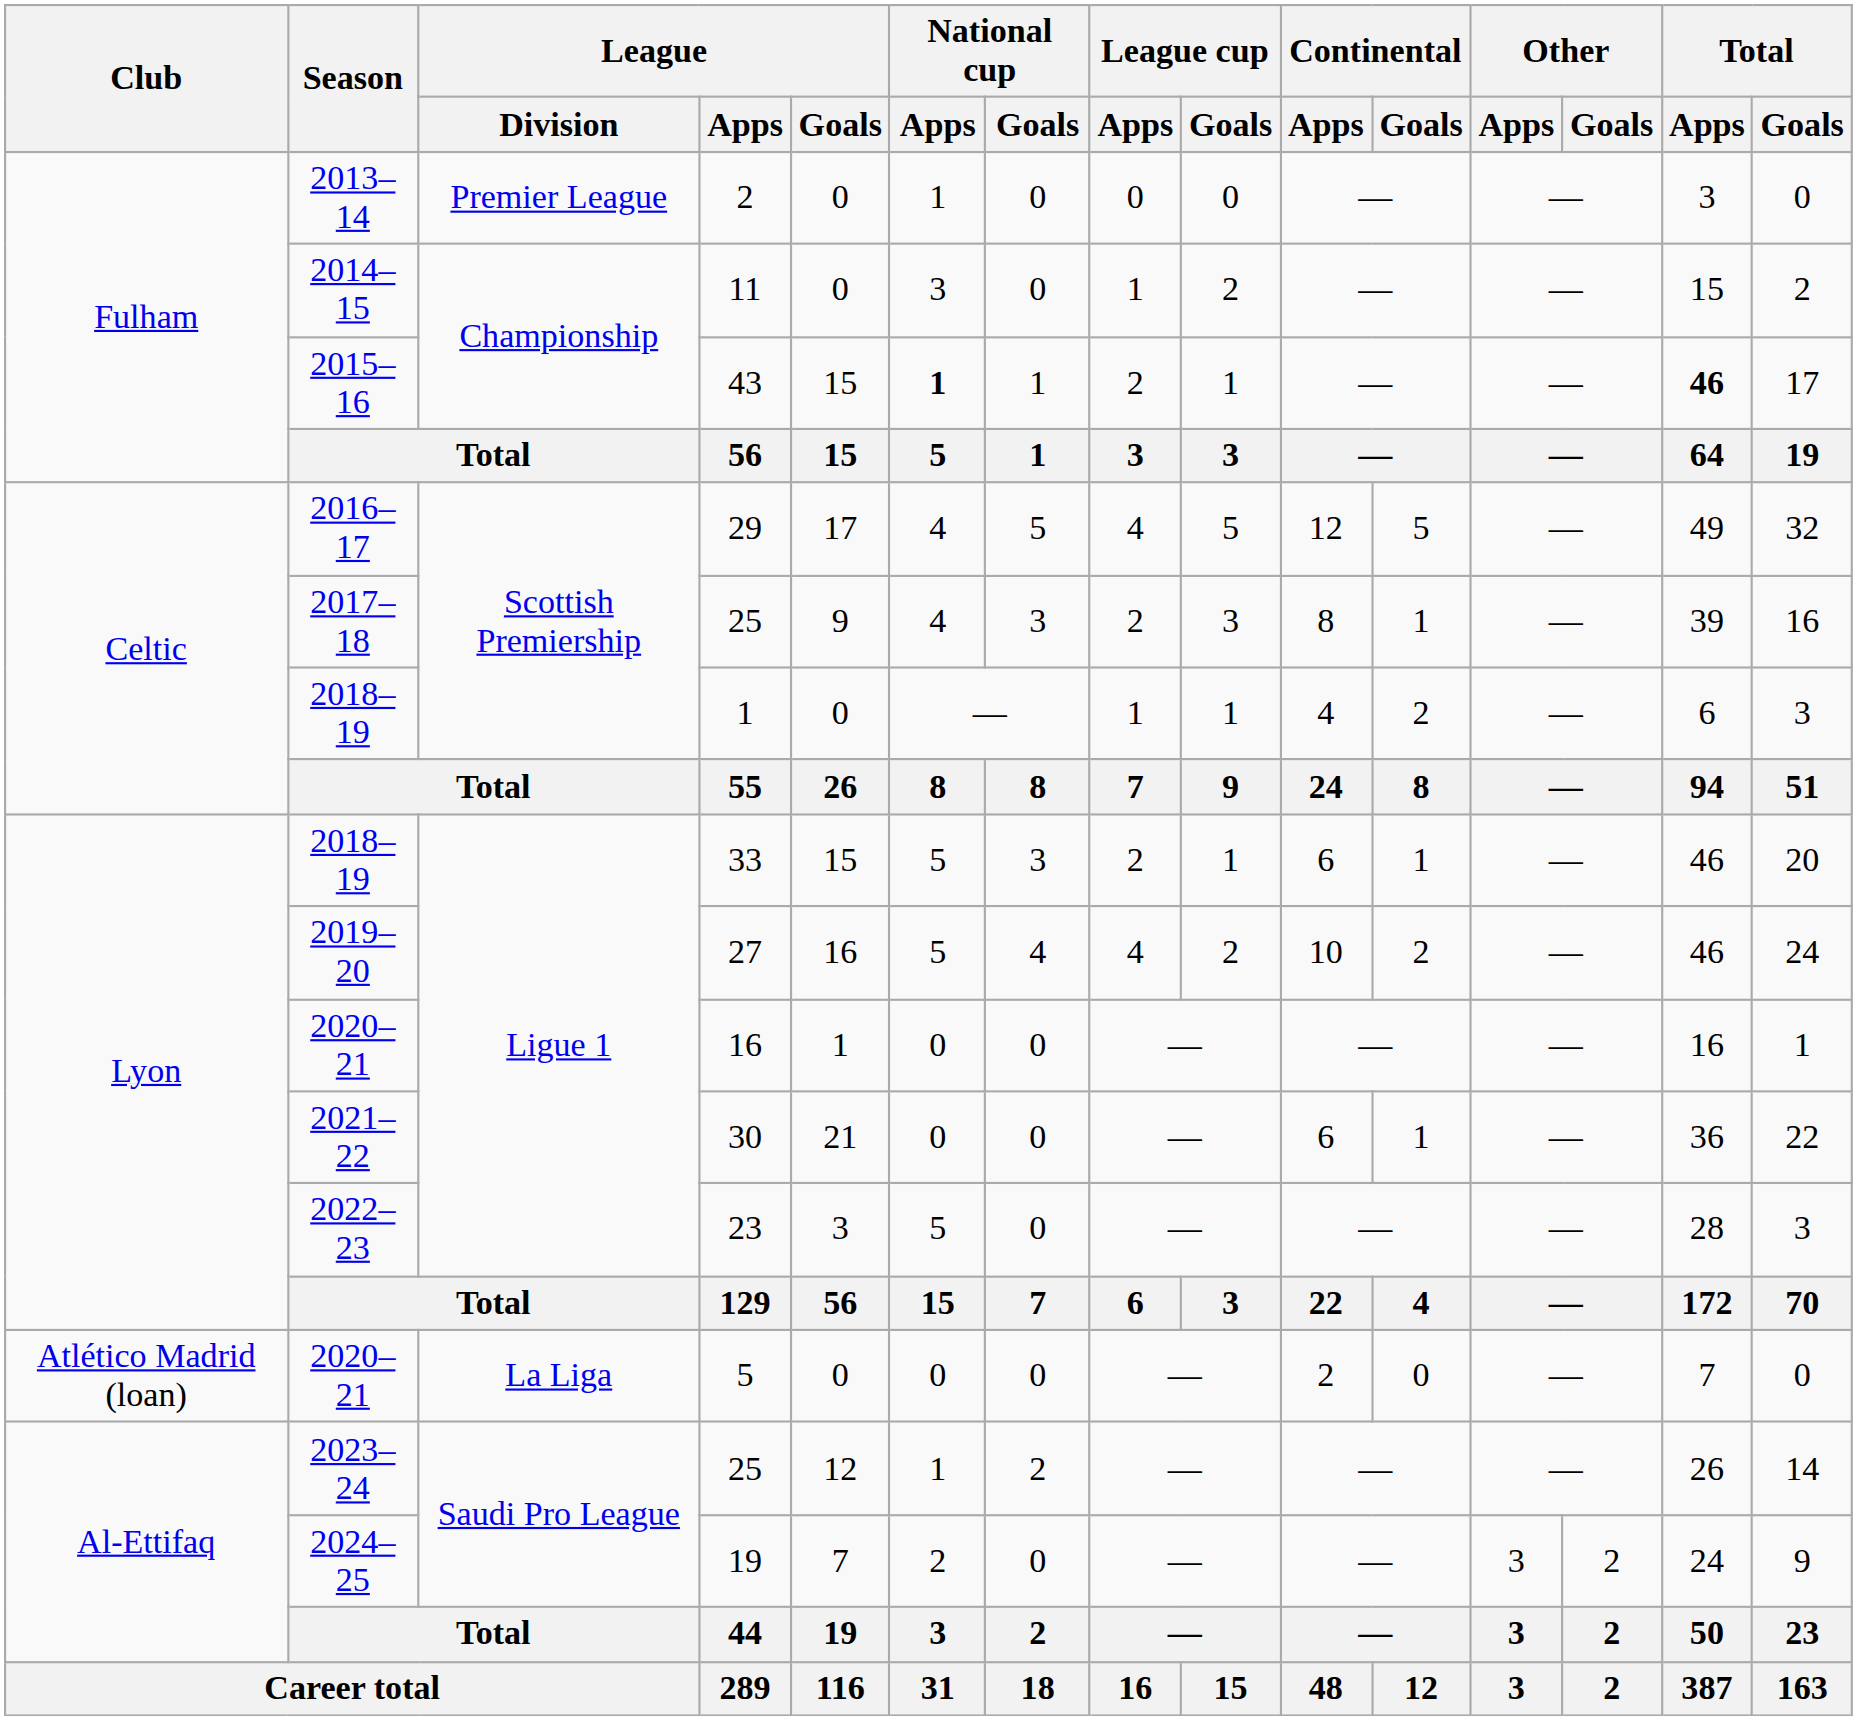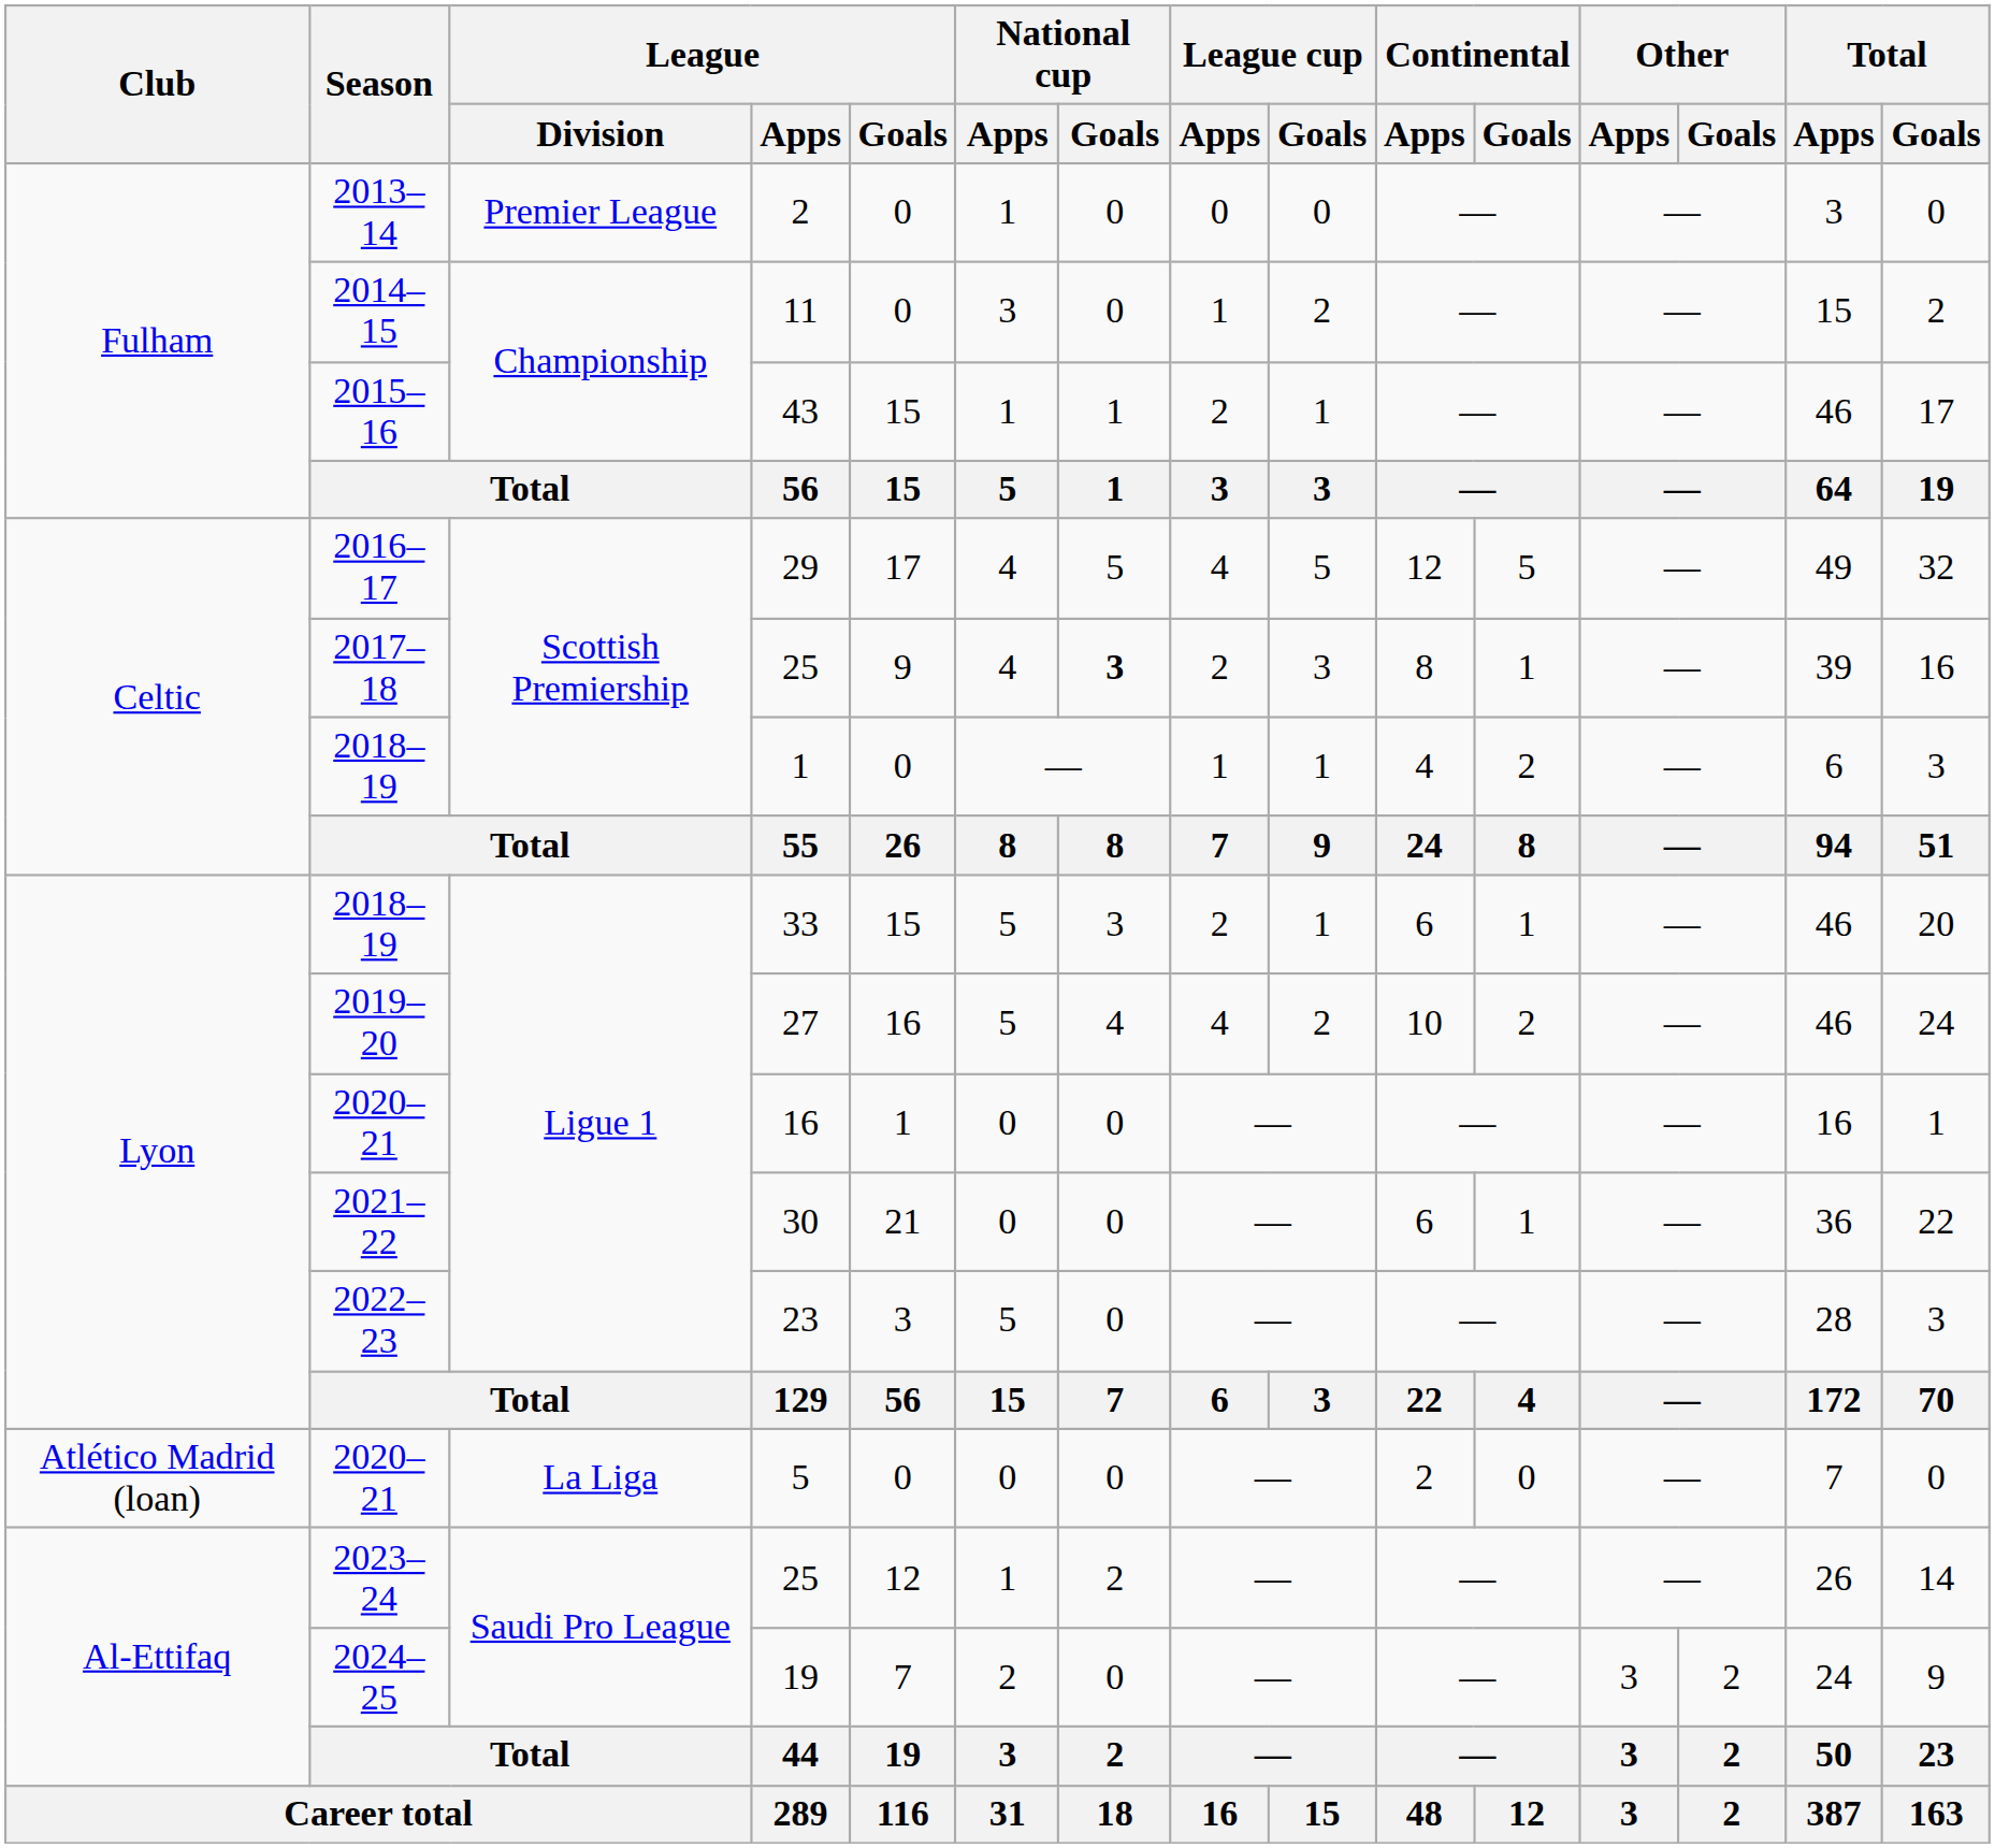43 | National cup / Apps: bold -> normal
43 | Total / Apps: bold -> normal
2017–18 / 25 | National cup / Goals: normal -> bold
